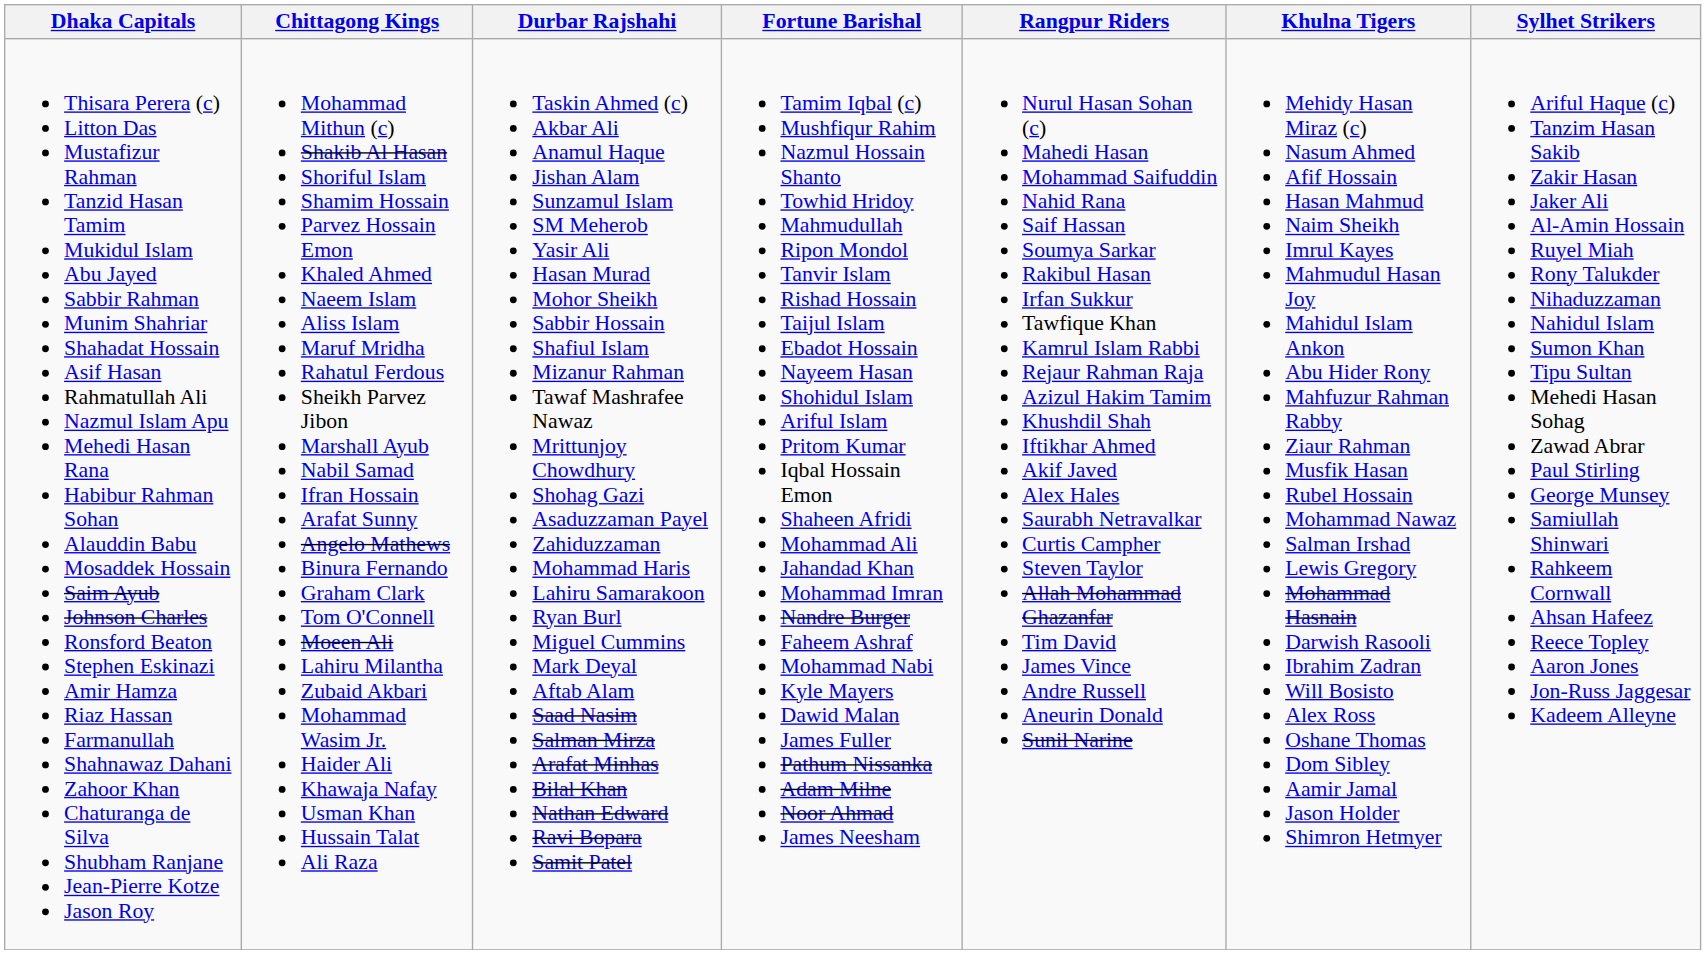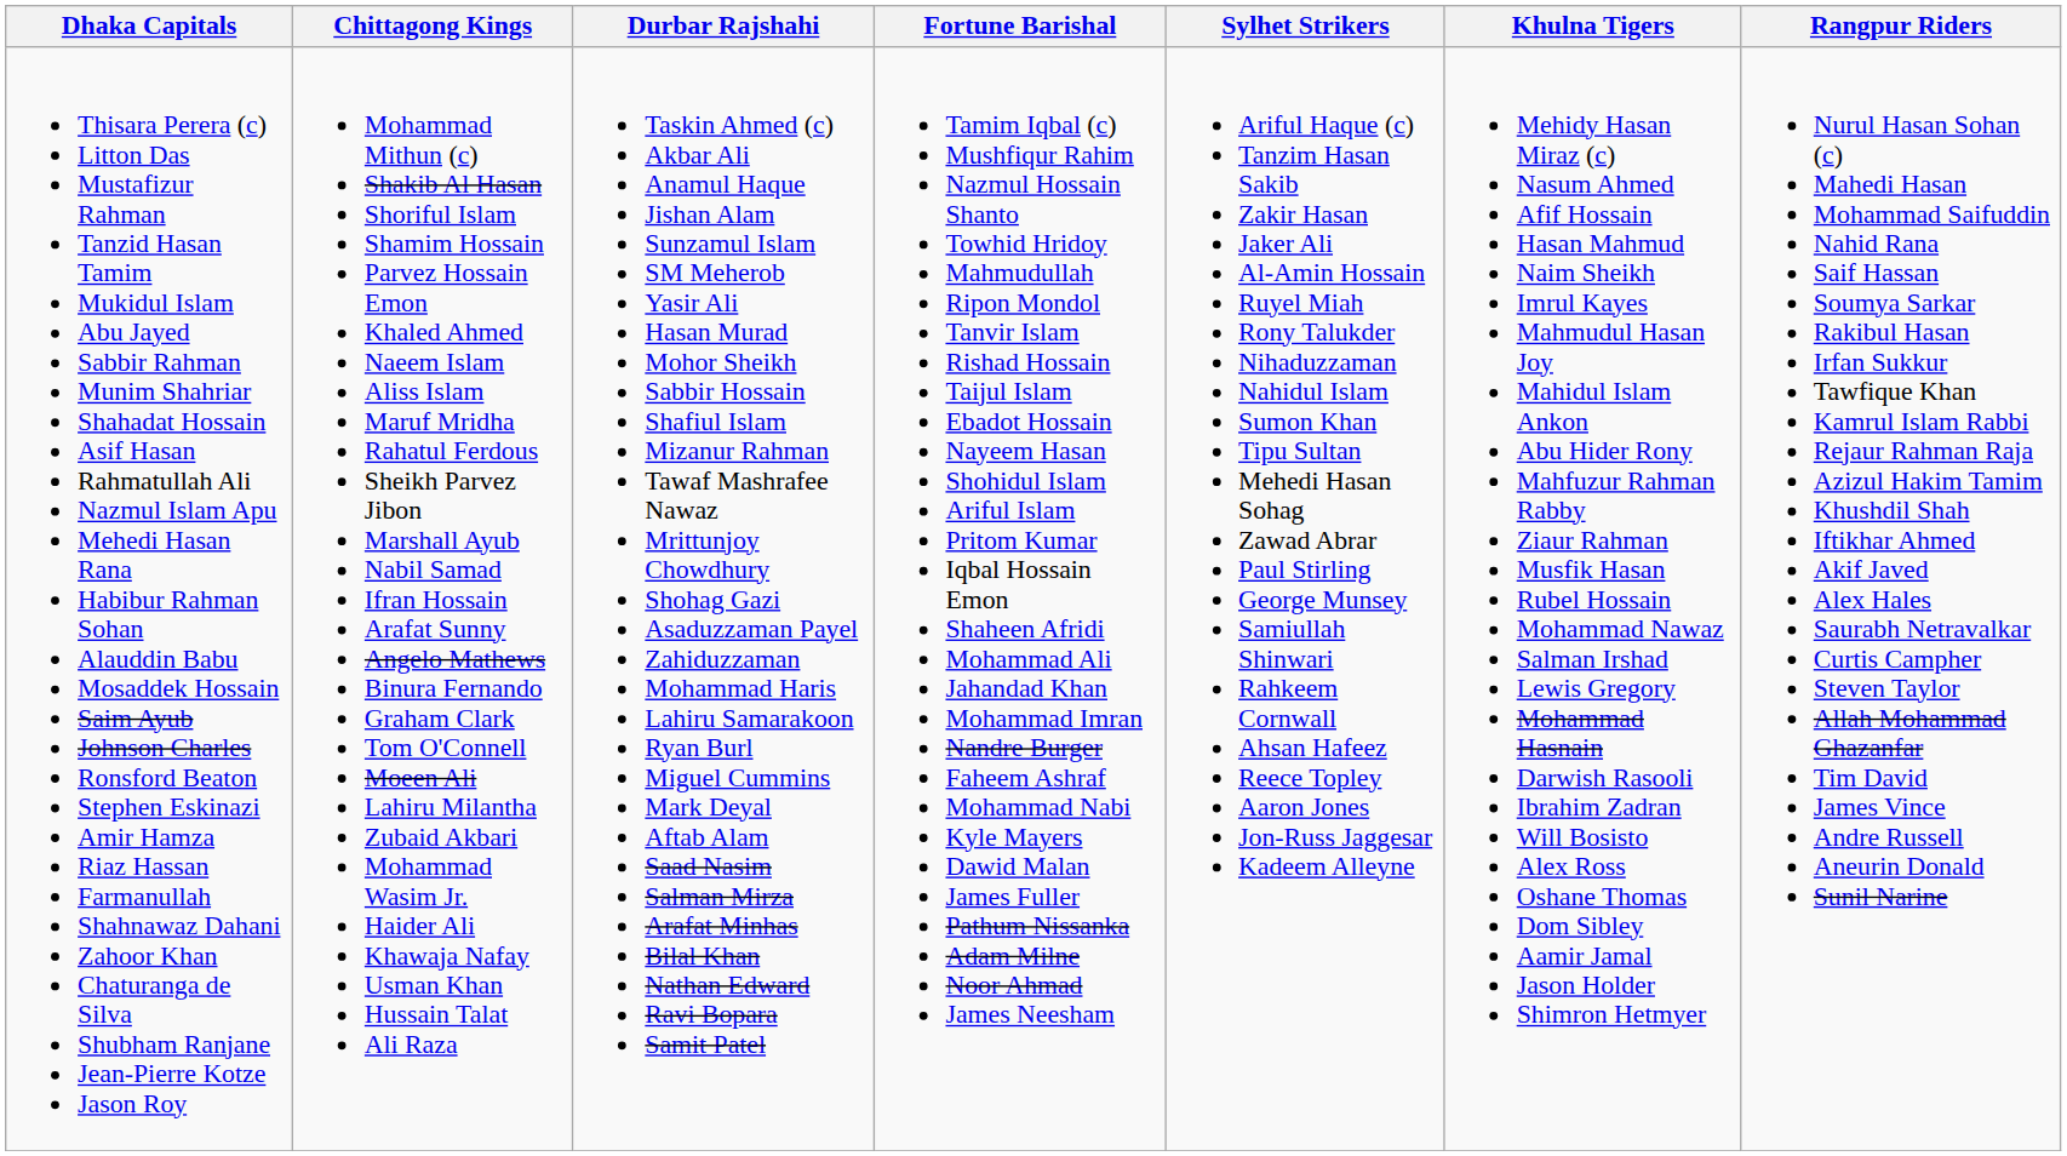columns swapped: Rangpur Riders <-> Sylhet Strikers
